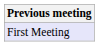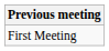row 2 | column 1: lavender background -> no background
